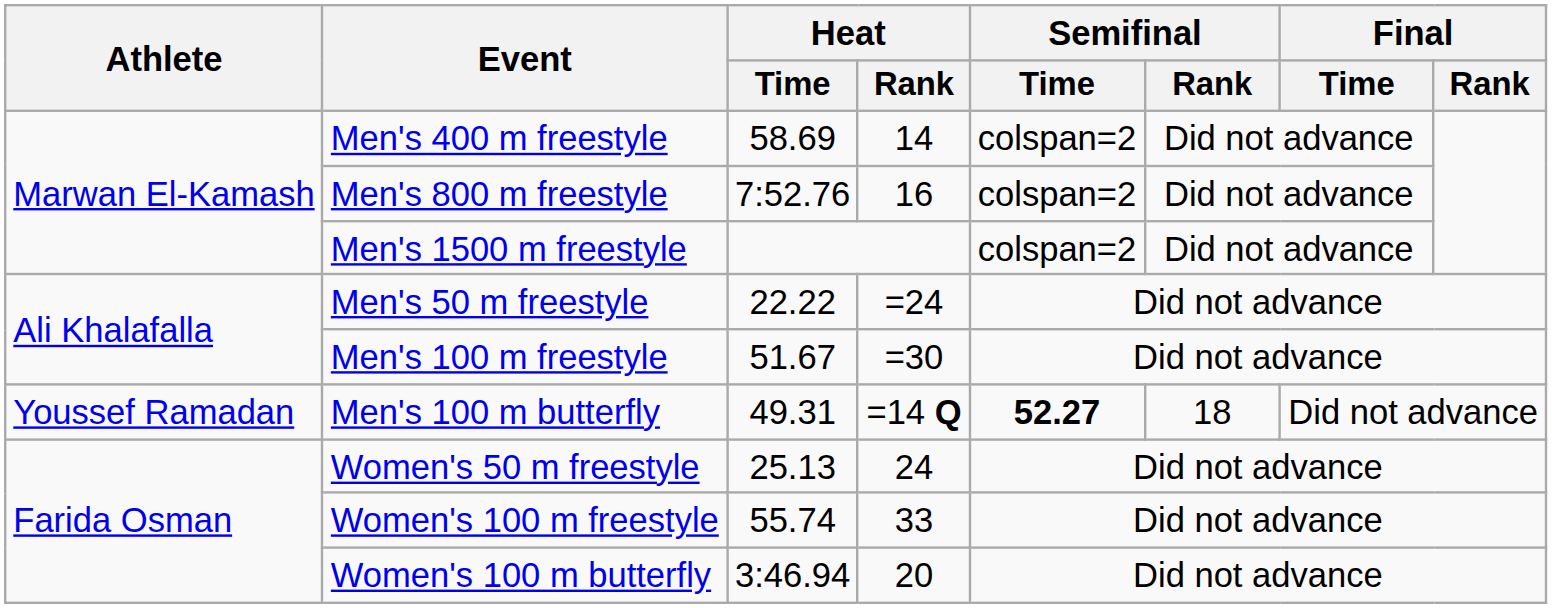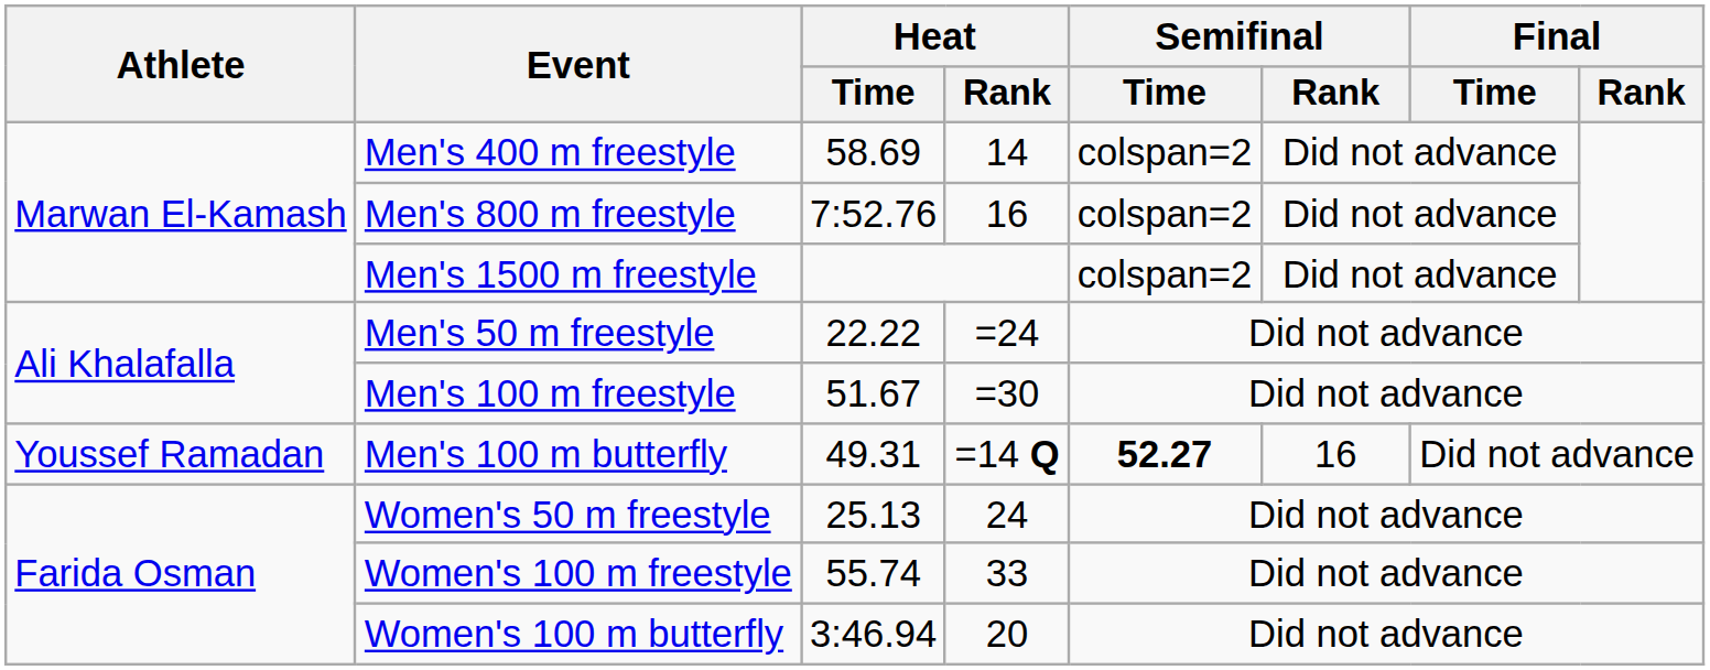Men's 100 m butterfly | Semifinal / Rank: 18 -> 16
